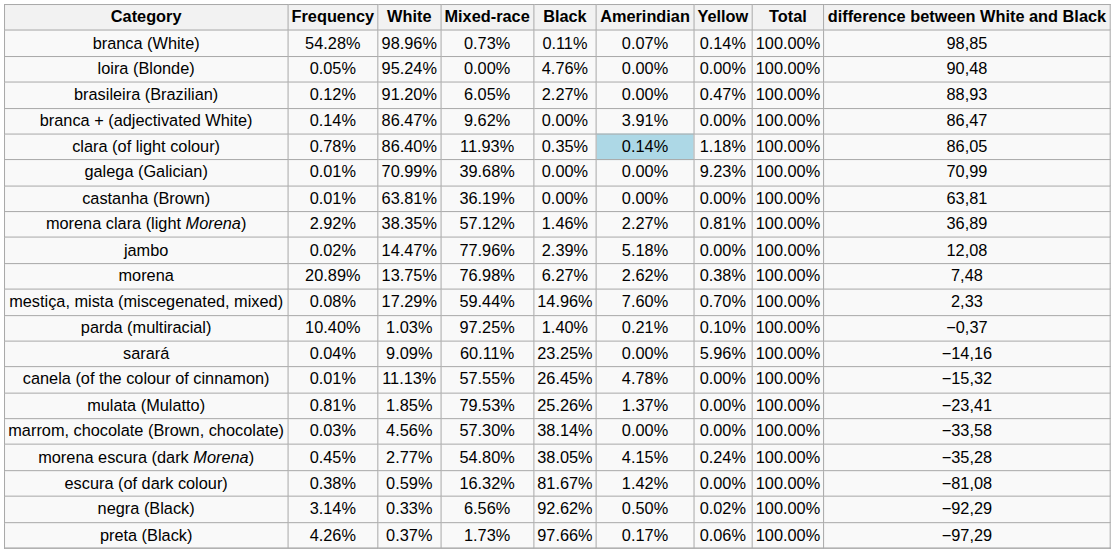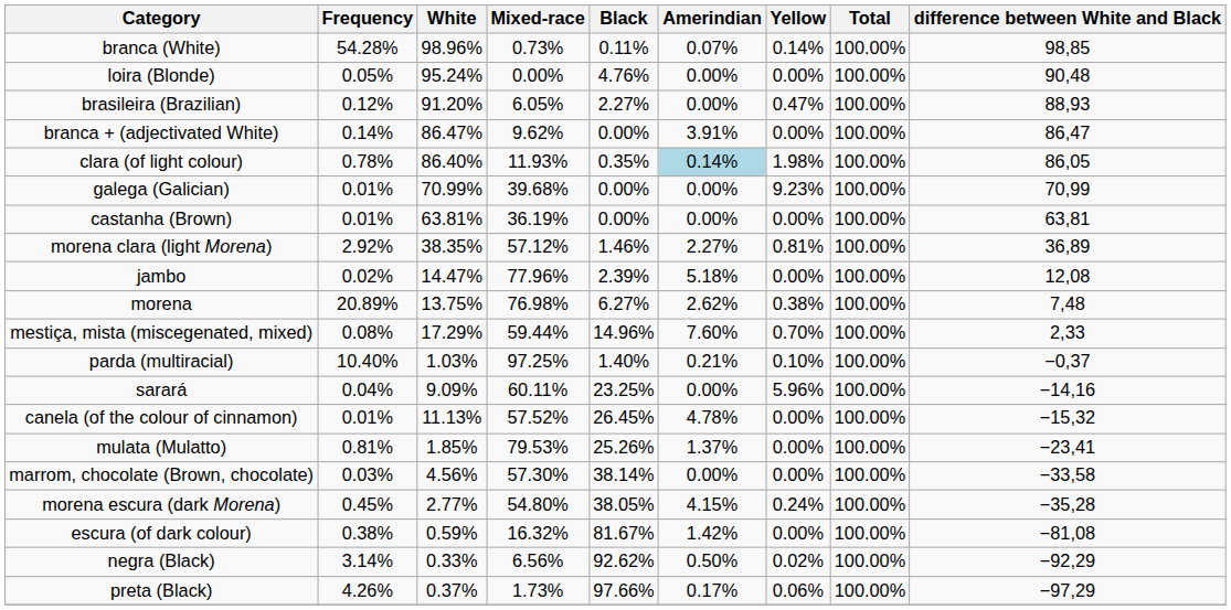clara (of light colour) | Yellow: 1.18% -> 1.98%
canela (of the colour of cinnamon) | Mixed-race: 57.55% -> 57.52%
